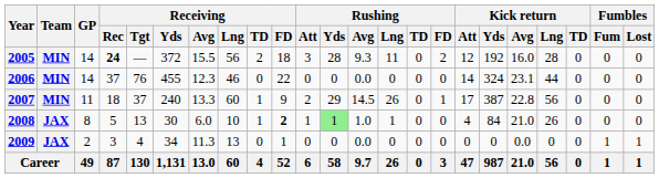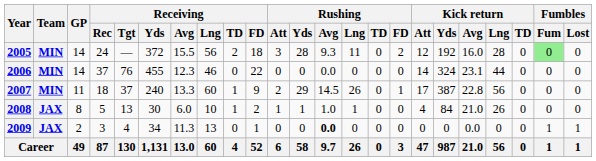2005 | Receiving / Rec: bold -> normal
2005 | Fumbles / Fum: no background -> lightgreen background
2008 | Receiving / FD: bold -> normal
2008 | Rushing / Yds: lightgreen background -> no background
2009 | Rushing / Avg: normal -> bold
